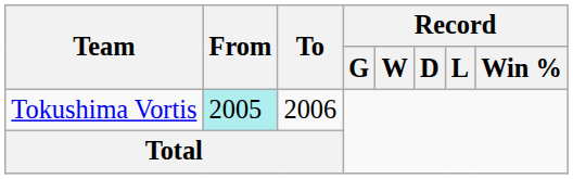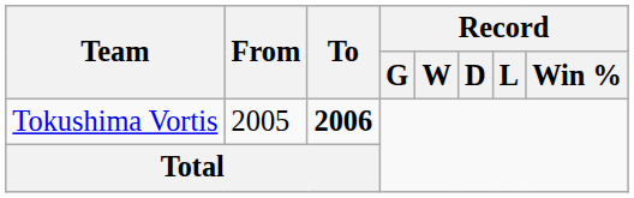Tokushima Vortis | From: paleturquoise background -> no background
Tokushima Vortis | To: normal -> bold
